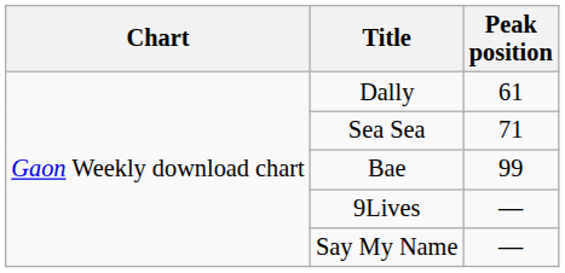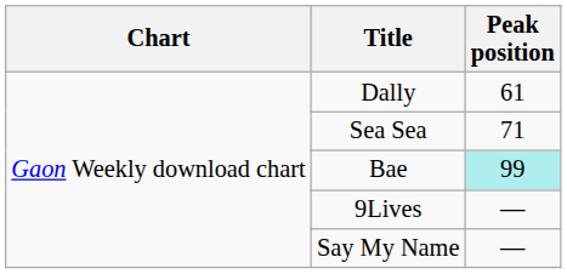Bae | Peak position: no background -> paleturquoise background
